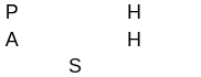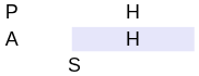A | column 2: no background -> lavender background
